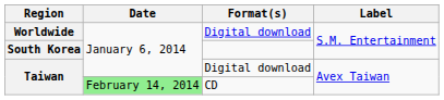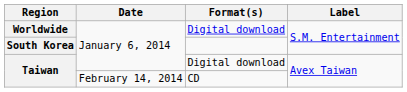Taiwan / CD | Date: lightgreen background -> no background
